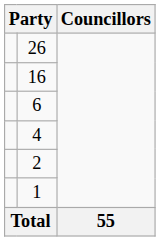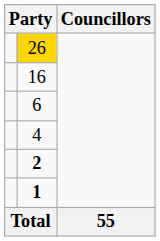26 | column 2: no background -> gold background
2 | column 2: normal -> bold
1 | column 2: normal -> bold
